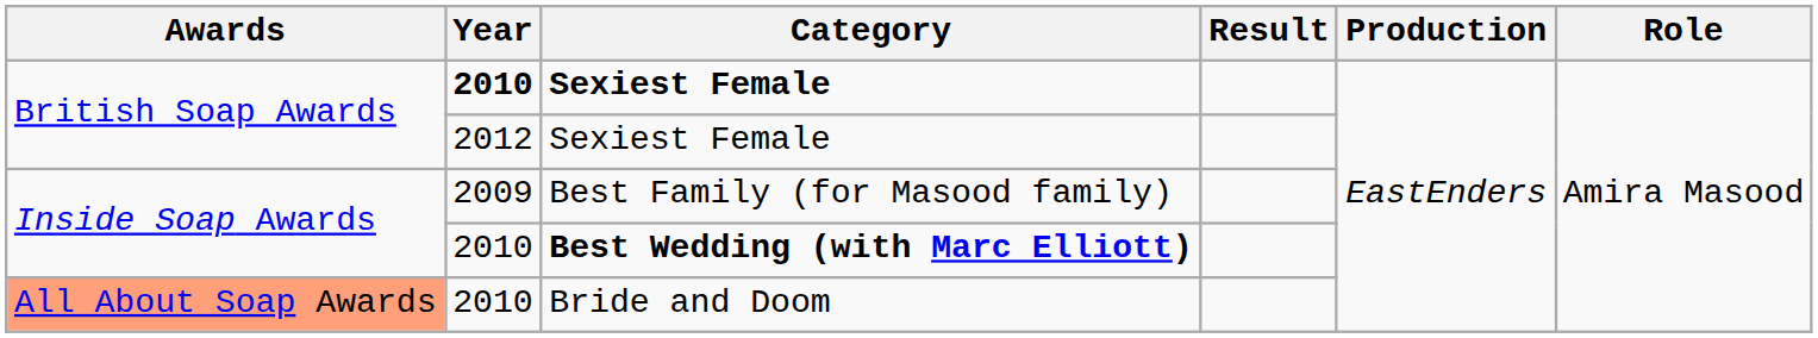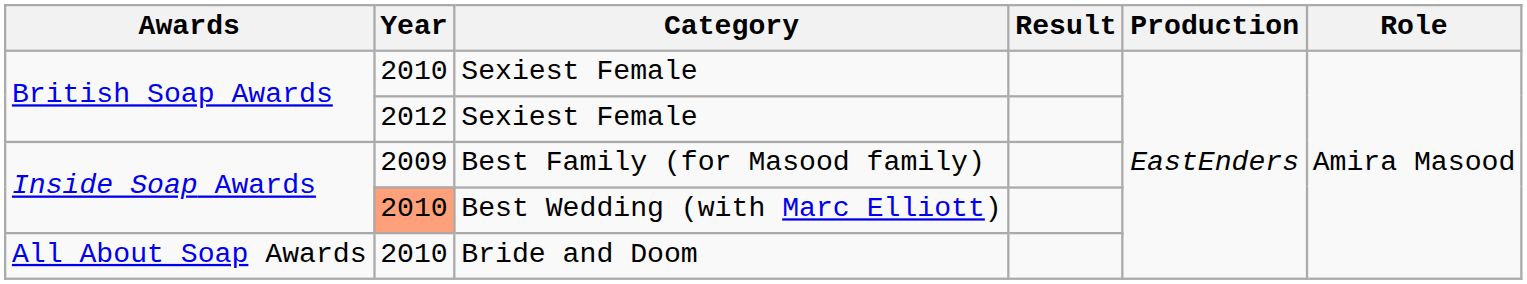2010 / Sexiest Female | Year: bold -> normal
2010 / Sexiest Female | Category: bold -> normal
Best Wedding (with Marc Elliott) | Year: no background -> lightsalmon background
Best Wedding (with Marc Elliott) | Category: bold -> normal
Bride and Doom | Awards: lightsalmon background -> no background
